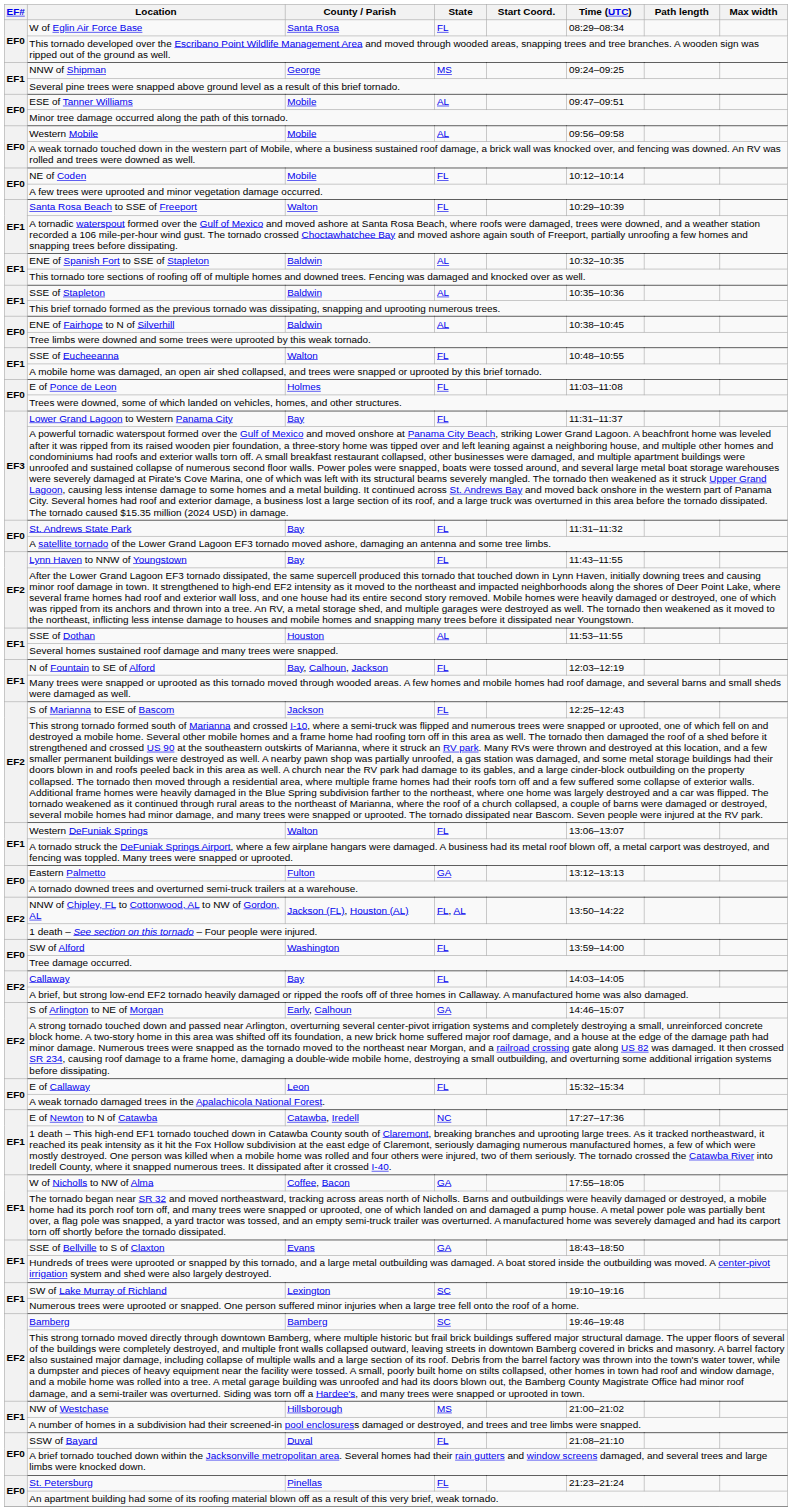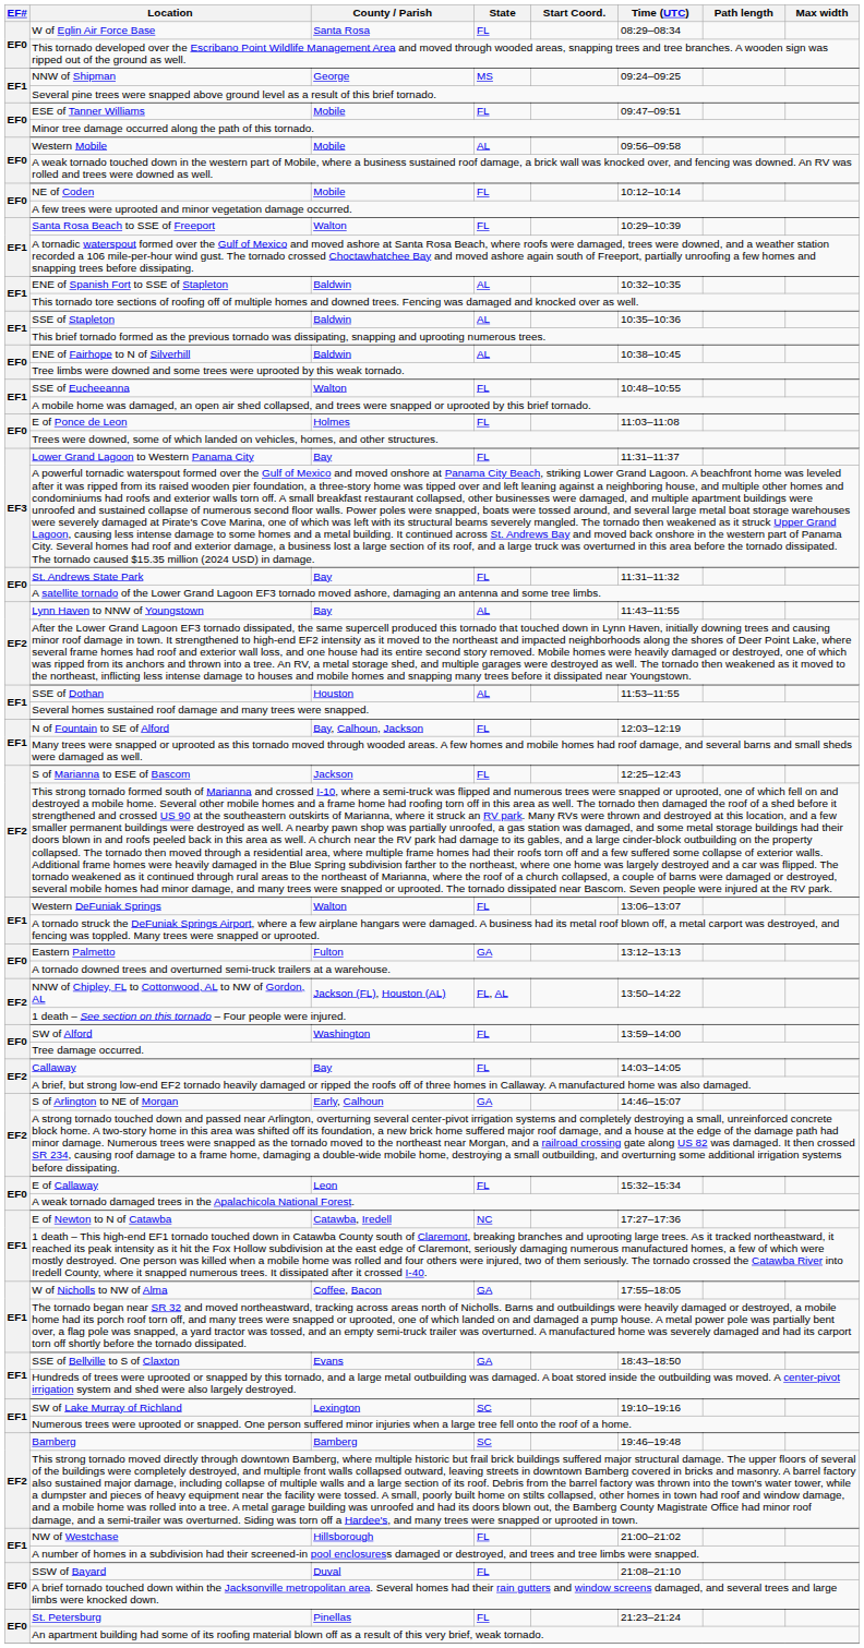ESE of Tanner Williams | State: AL -> FL
Lynn Haven to NNW of Youngstown | State: FL -> AL
NW of Westchase | State: MS -> FL
